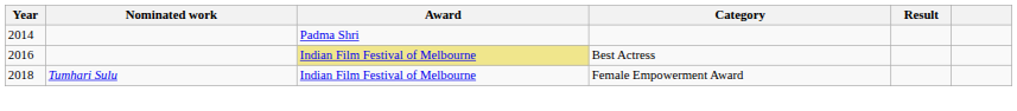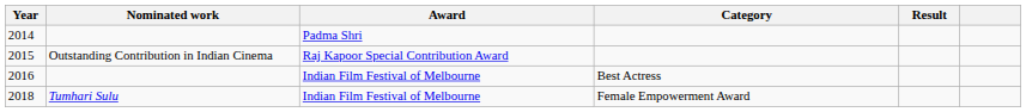+ row: 2015 | Outstanding Contribution in Indian Cinema | Raj Kapoor Special Contribution Award
2016 | Award: khaki background -> no background
